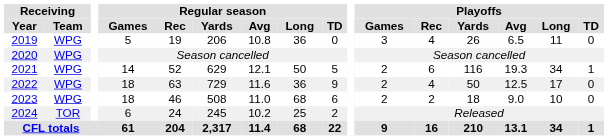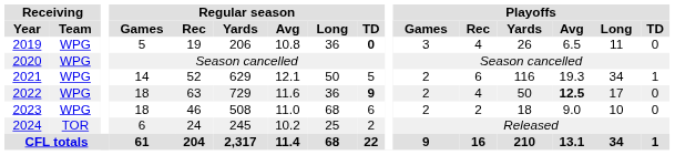2019 | Regular season / TD: normal -> bold
2022 | Regular season / TD: normal -> bold
2022 | Playoffs / Avg: normal -> bold
